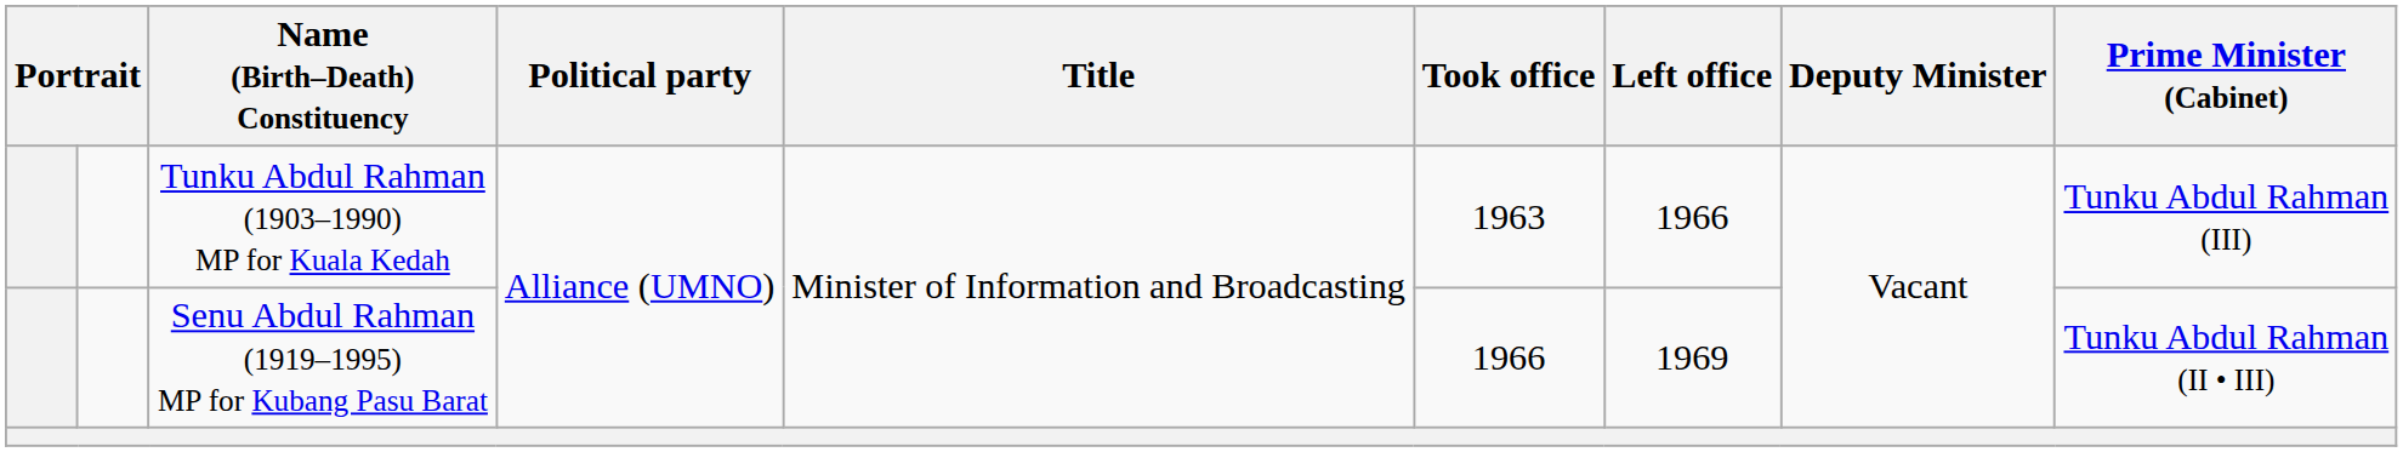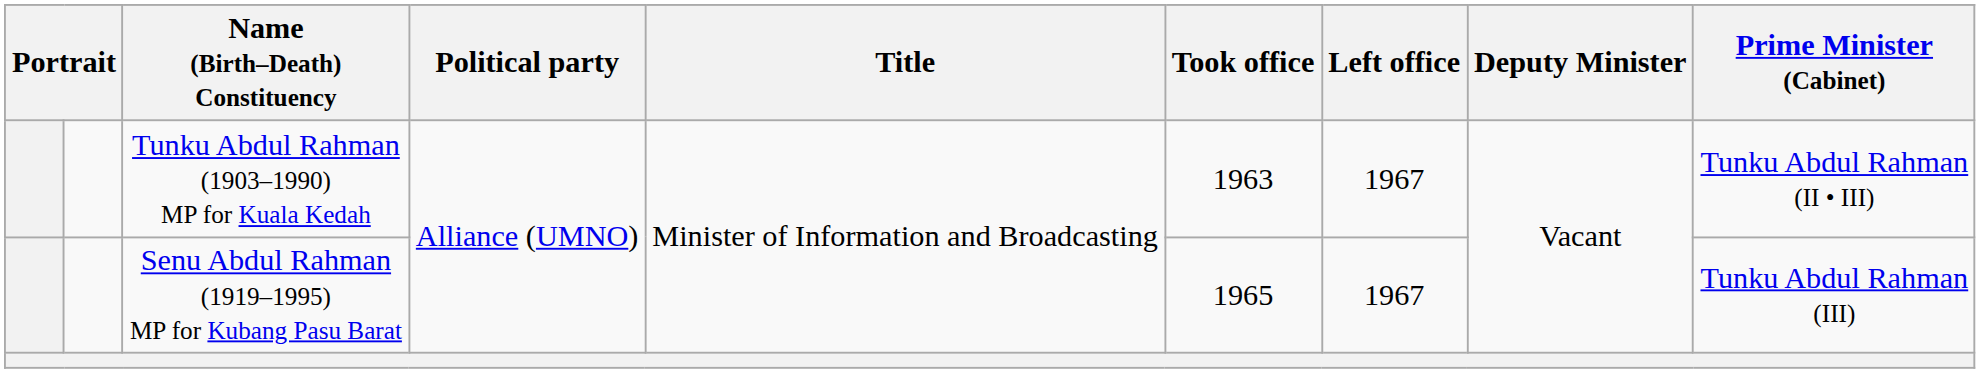Tunku Abdul Rahman (1903–1990) MP for Kuala Kedah | Left office: 1966 -> 1967
Tunku Abdul Rahman (1903–1990) MP for Kuala Kedah | Prime Minister (Cabinet): Tunku Abdul Rahman (III) -> Tunku Abdul Rahman (II • III)
Senu Abdul Rahman (1919–1995) MP for Kubang Pasu Barat | Took office: 1966 -> 1965
Senu Abdul Rahman (1919–1995) MP for Kubang Pasu Barat | Left office: 1969 -> 1967
Senu Abdul Rahman (1919–1995) MP for Kubang Pasu Barat | Prime Minister (Cabinet): Tunku Abdul Rahman (II • III) -> Tunku Abdul Rahman (III)
